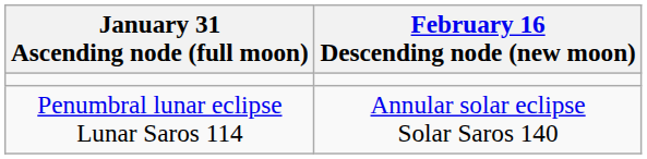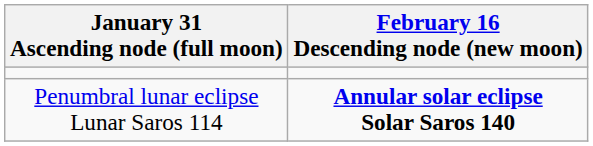Penumbral lunar eclipse Lunar Saros 114 | February 16 Descending node (new moon): normal -> bold
